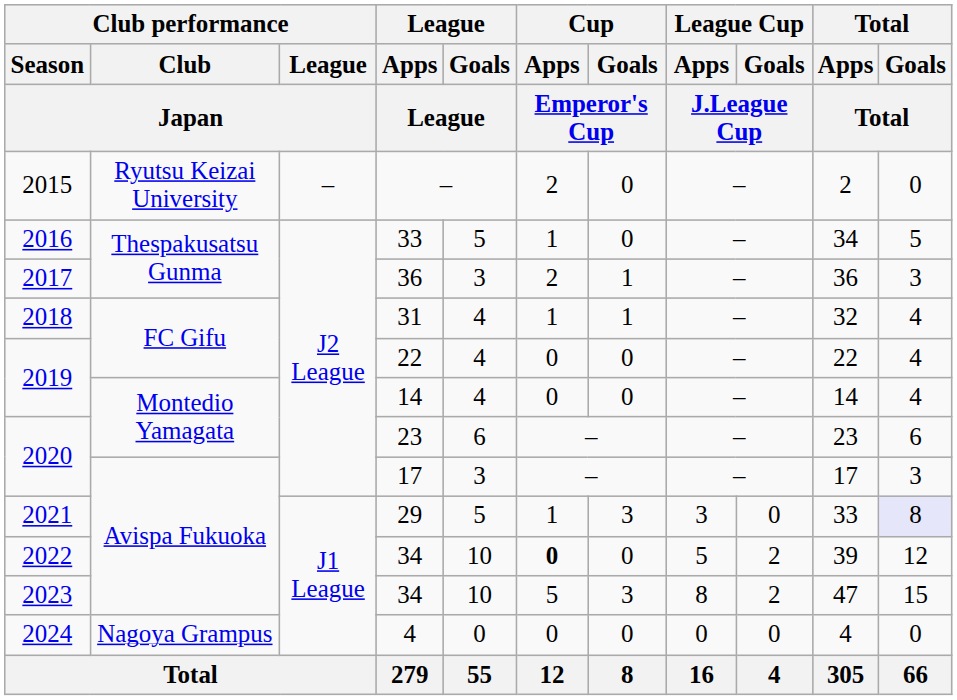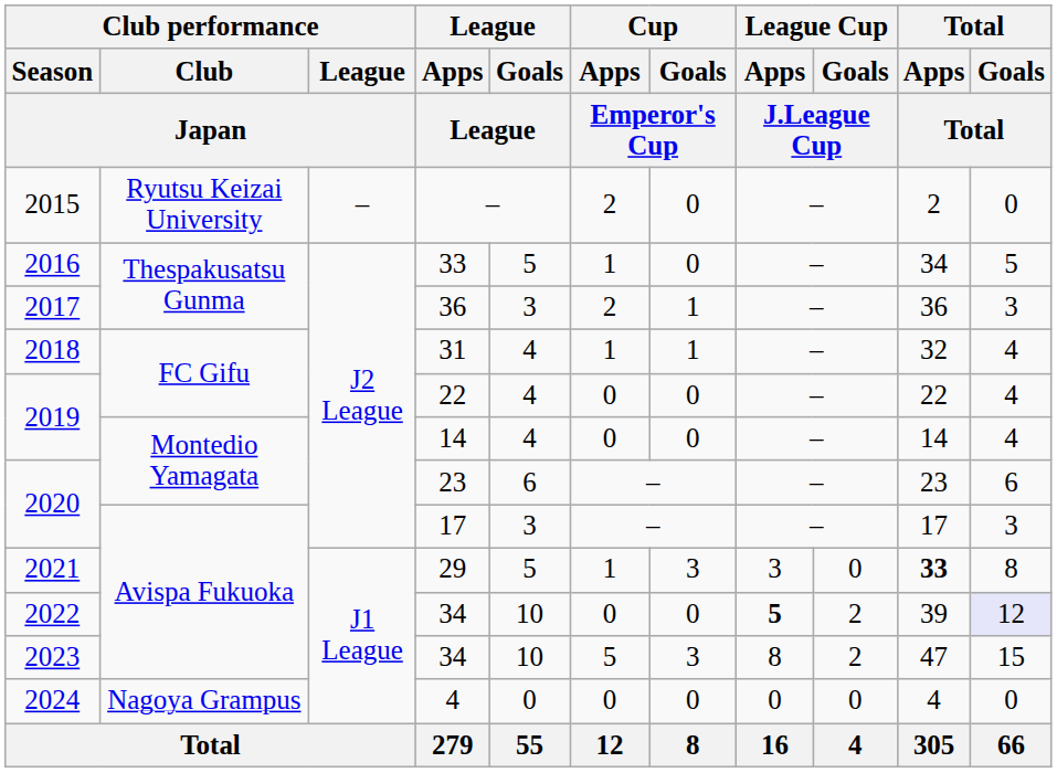29 | Total / Apps / Total: normal -> bold
29 | Total / Goals / Total: lavender background -> no background
2022 / 34 | Cup / Apps / Emperor's Cup: bold -> normal
2022 / 34 | League Cup / Apps / J.League Cup: normal -> bold
2022 / 34 | Total / Goals / Total: no background -> lavender background
